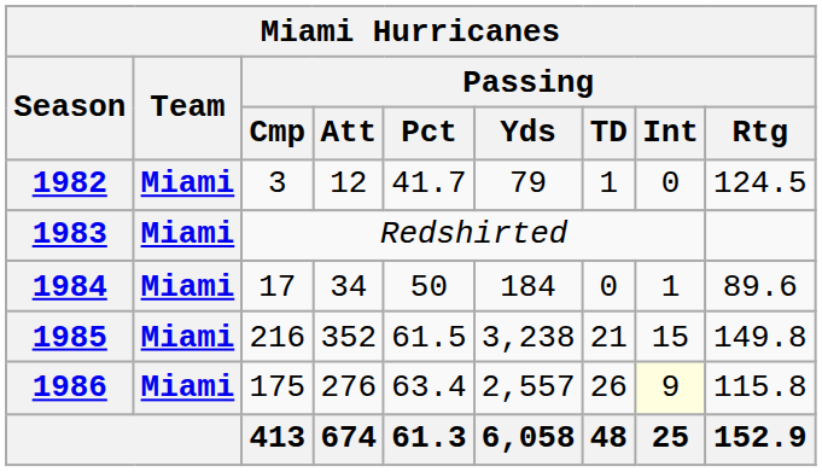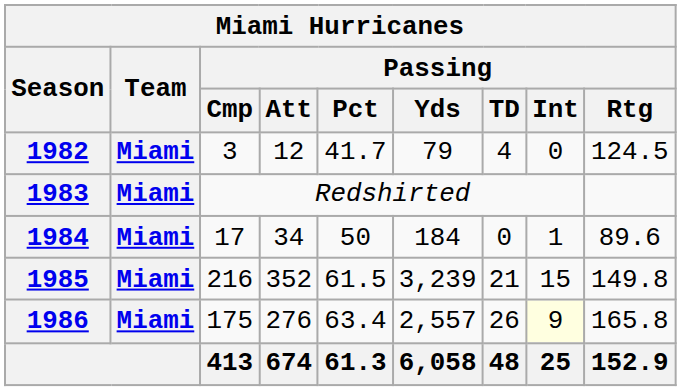1982 | Passing / TD: 1 -> 4
1985 | Passing / Yds: 3,238 -> 3,239
1986 | Passing / Rtg: 115.8 -> 165.8
